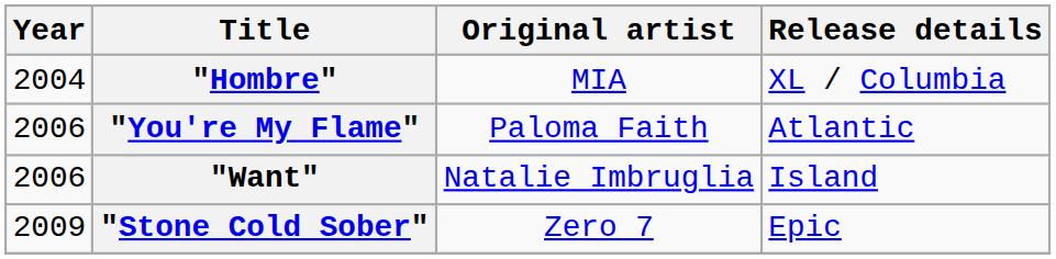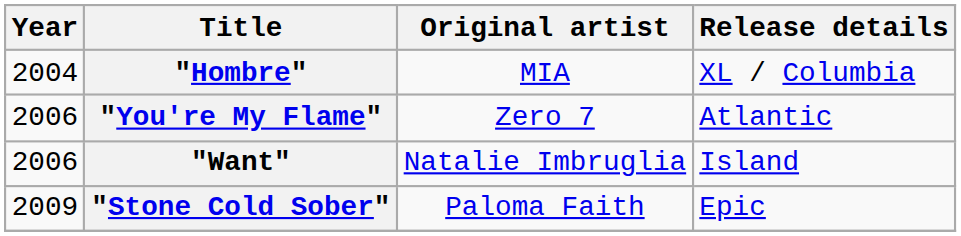"You're My Flame" | Original artist: Paloma Faith -> Zero 7
"Stone Cold Sober" | Original artist: Zero 7 -> Paloma Faith
